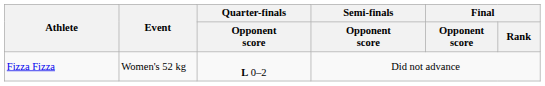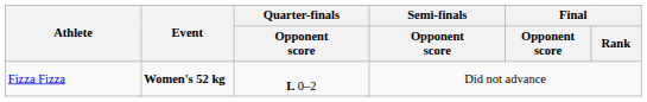Fizza Fizza | Event: normal -> bold
